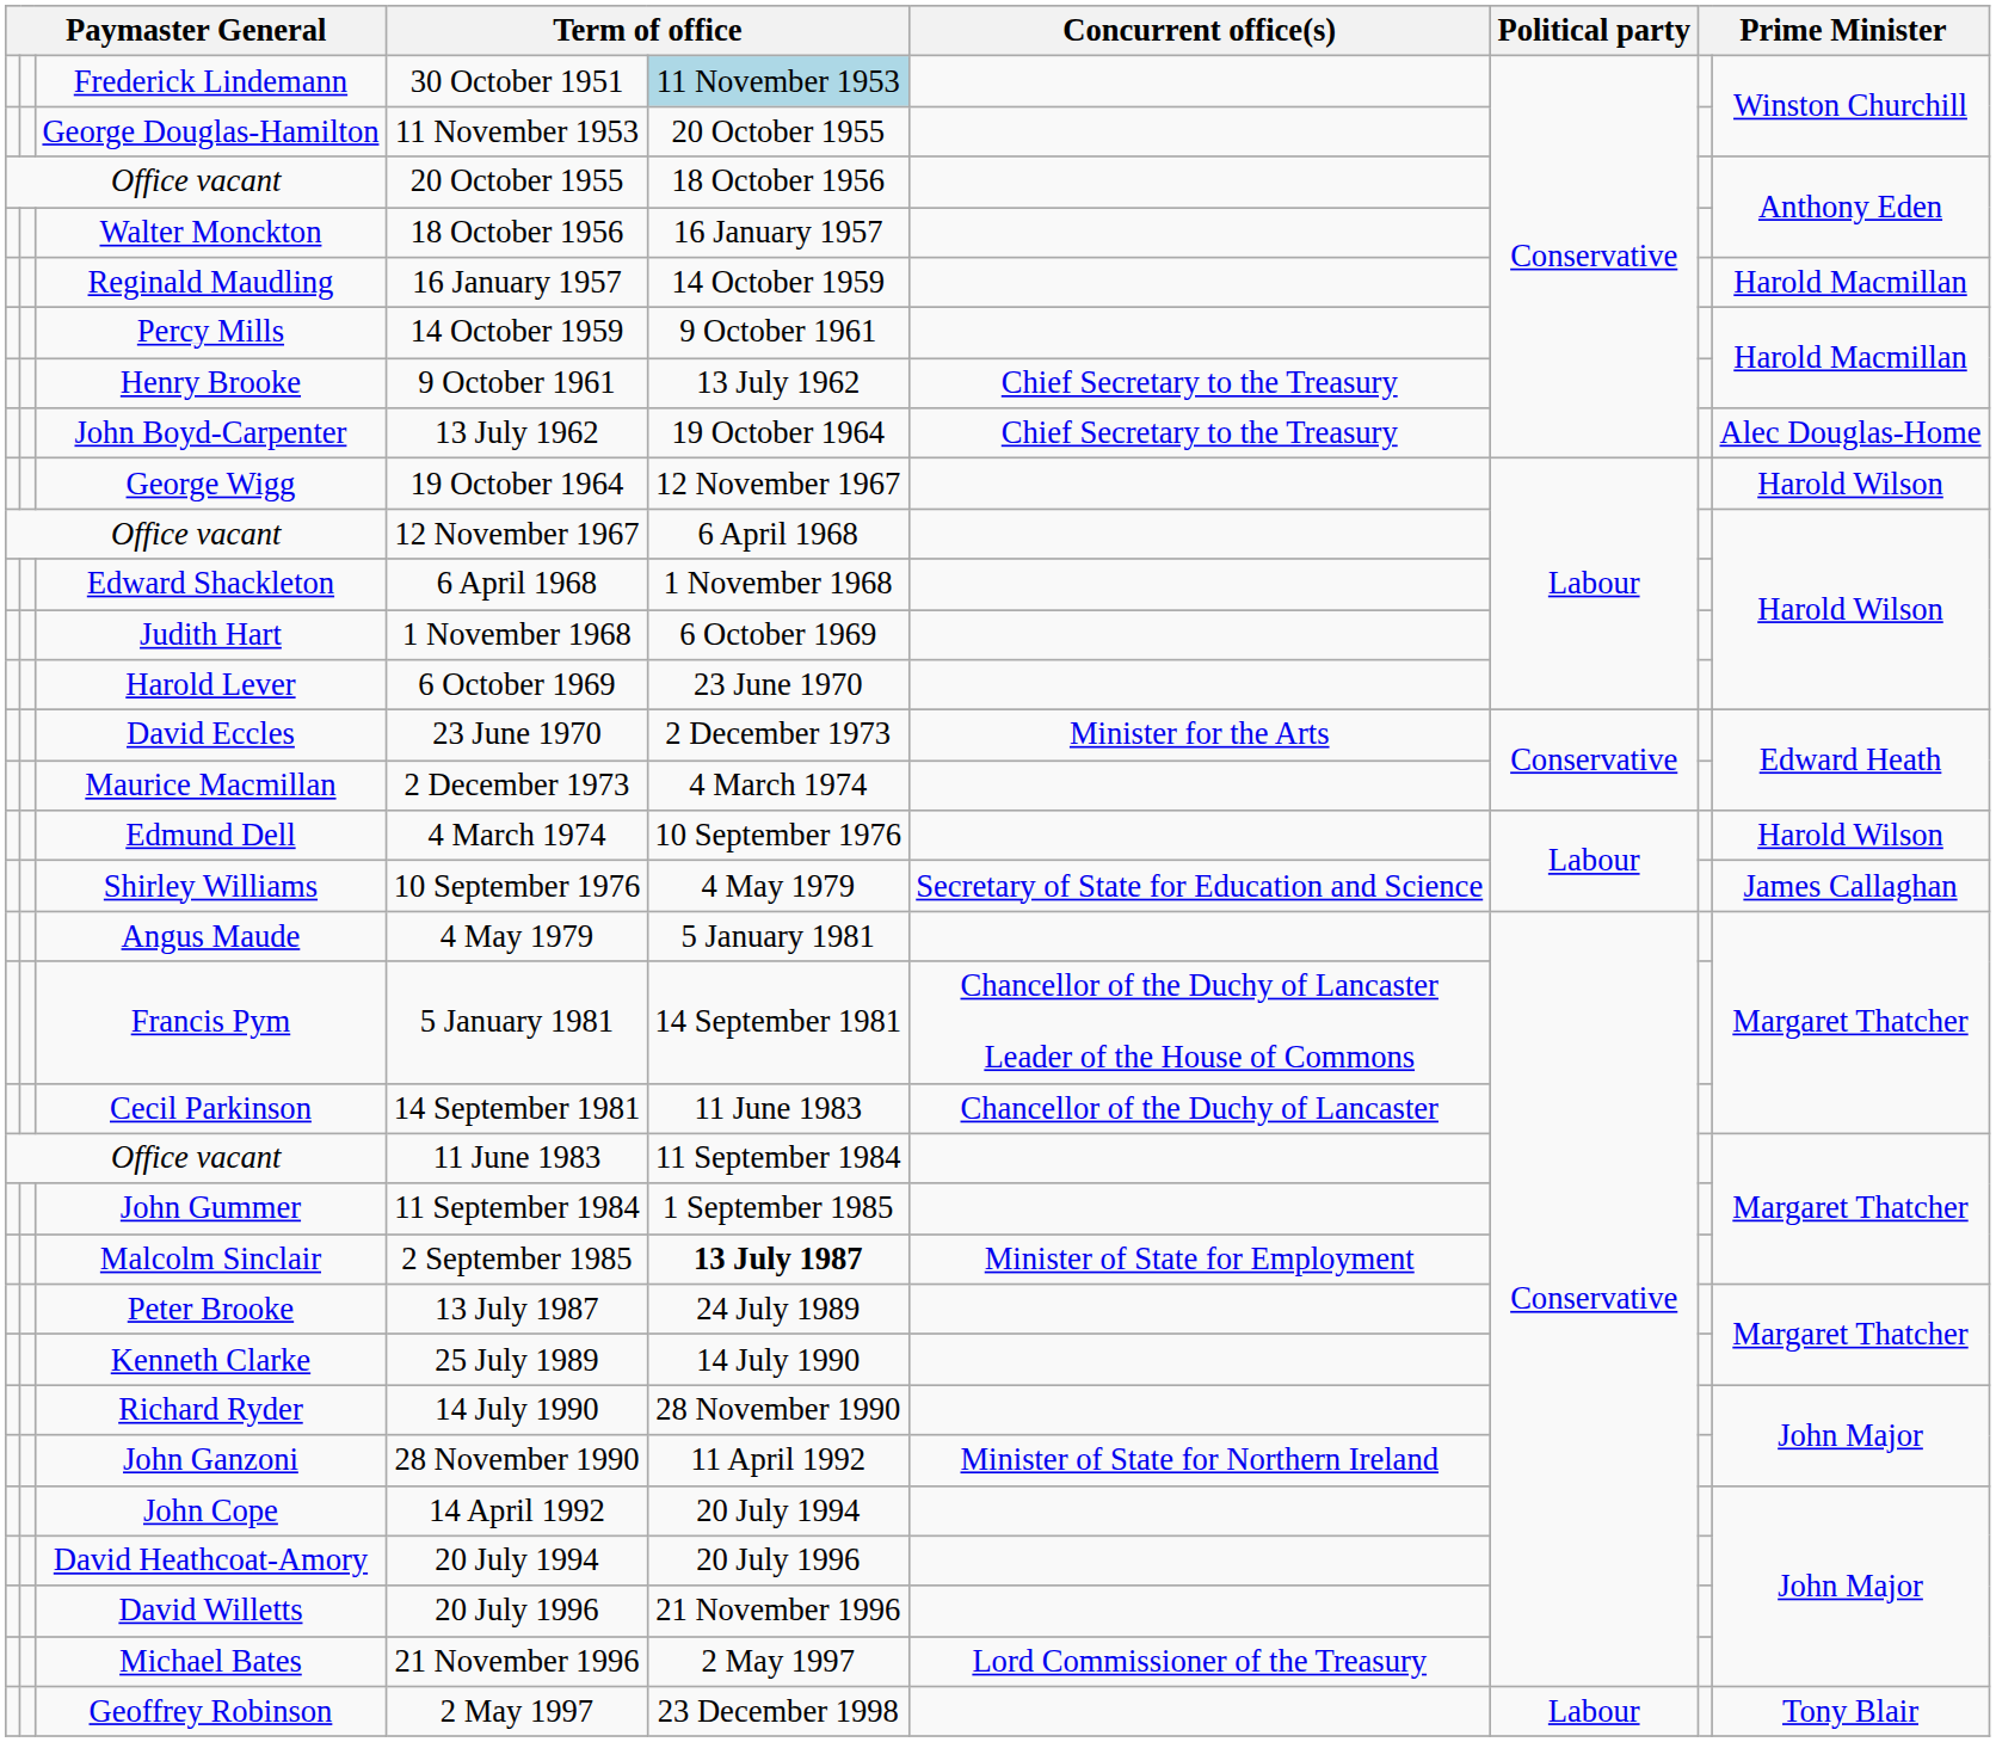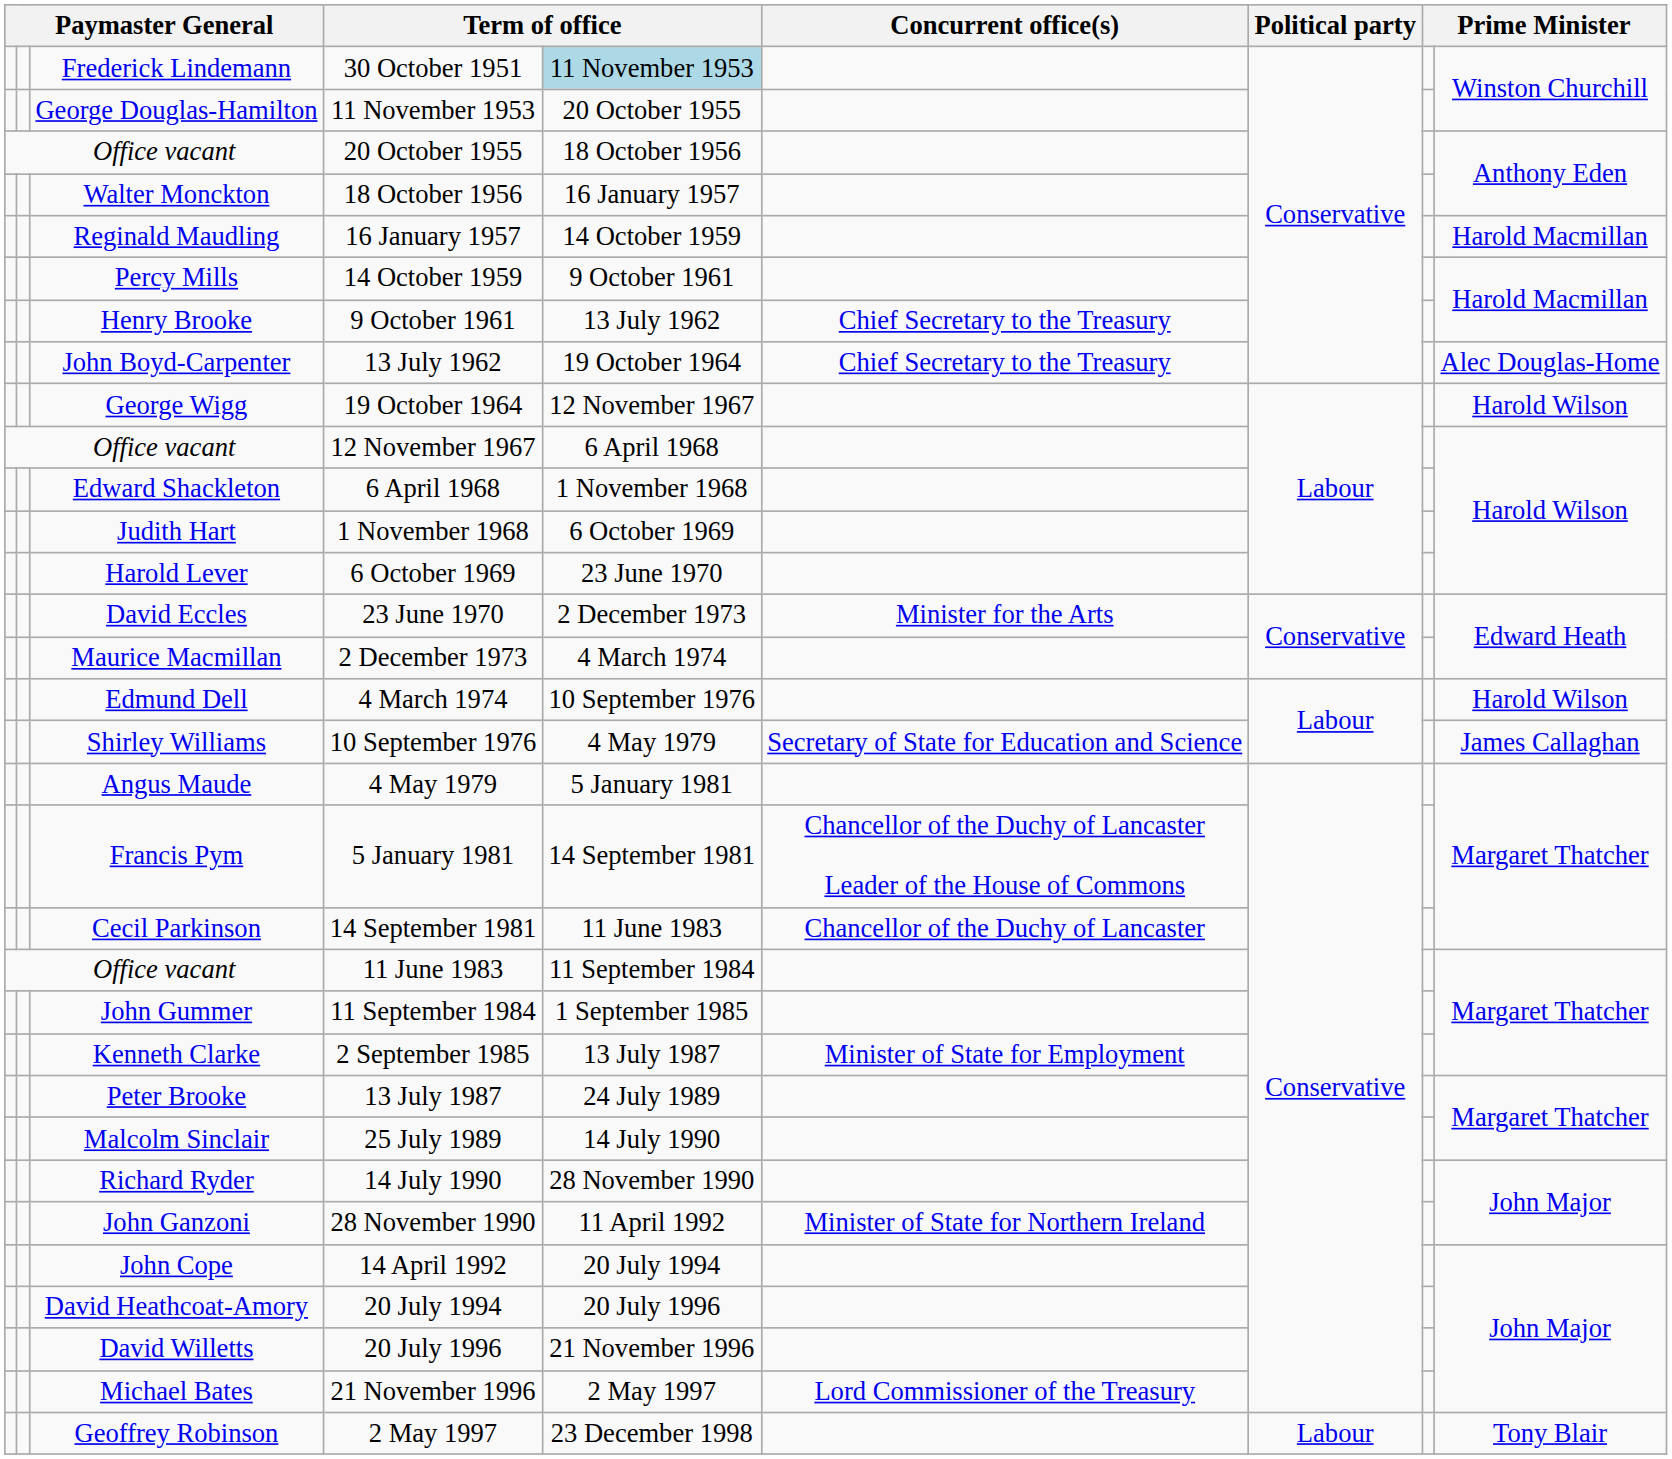2 September 1985 | column 3: Malcolm Sinclair -> Kenneth Clarke
2 September 1985 | column 5: bold -> normal
25 July 1989 | column 3: Kenneth Clarke -> Malcolm Sinclair
